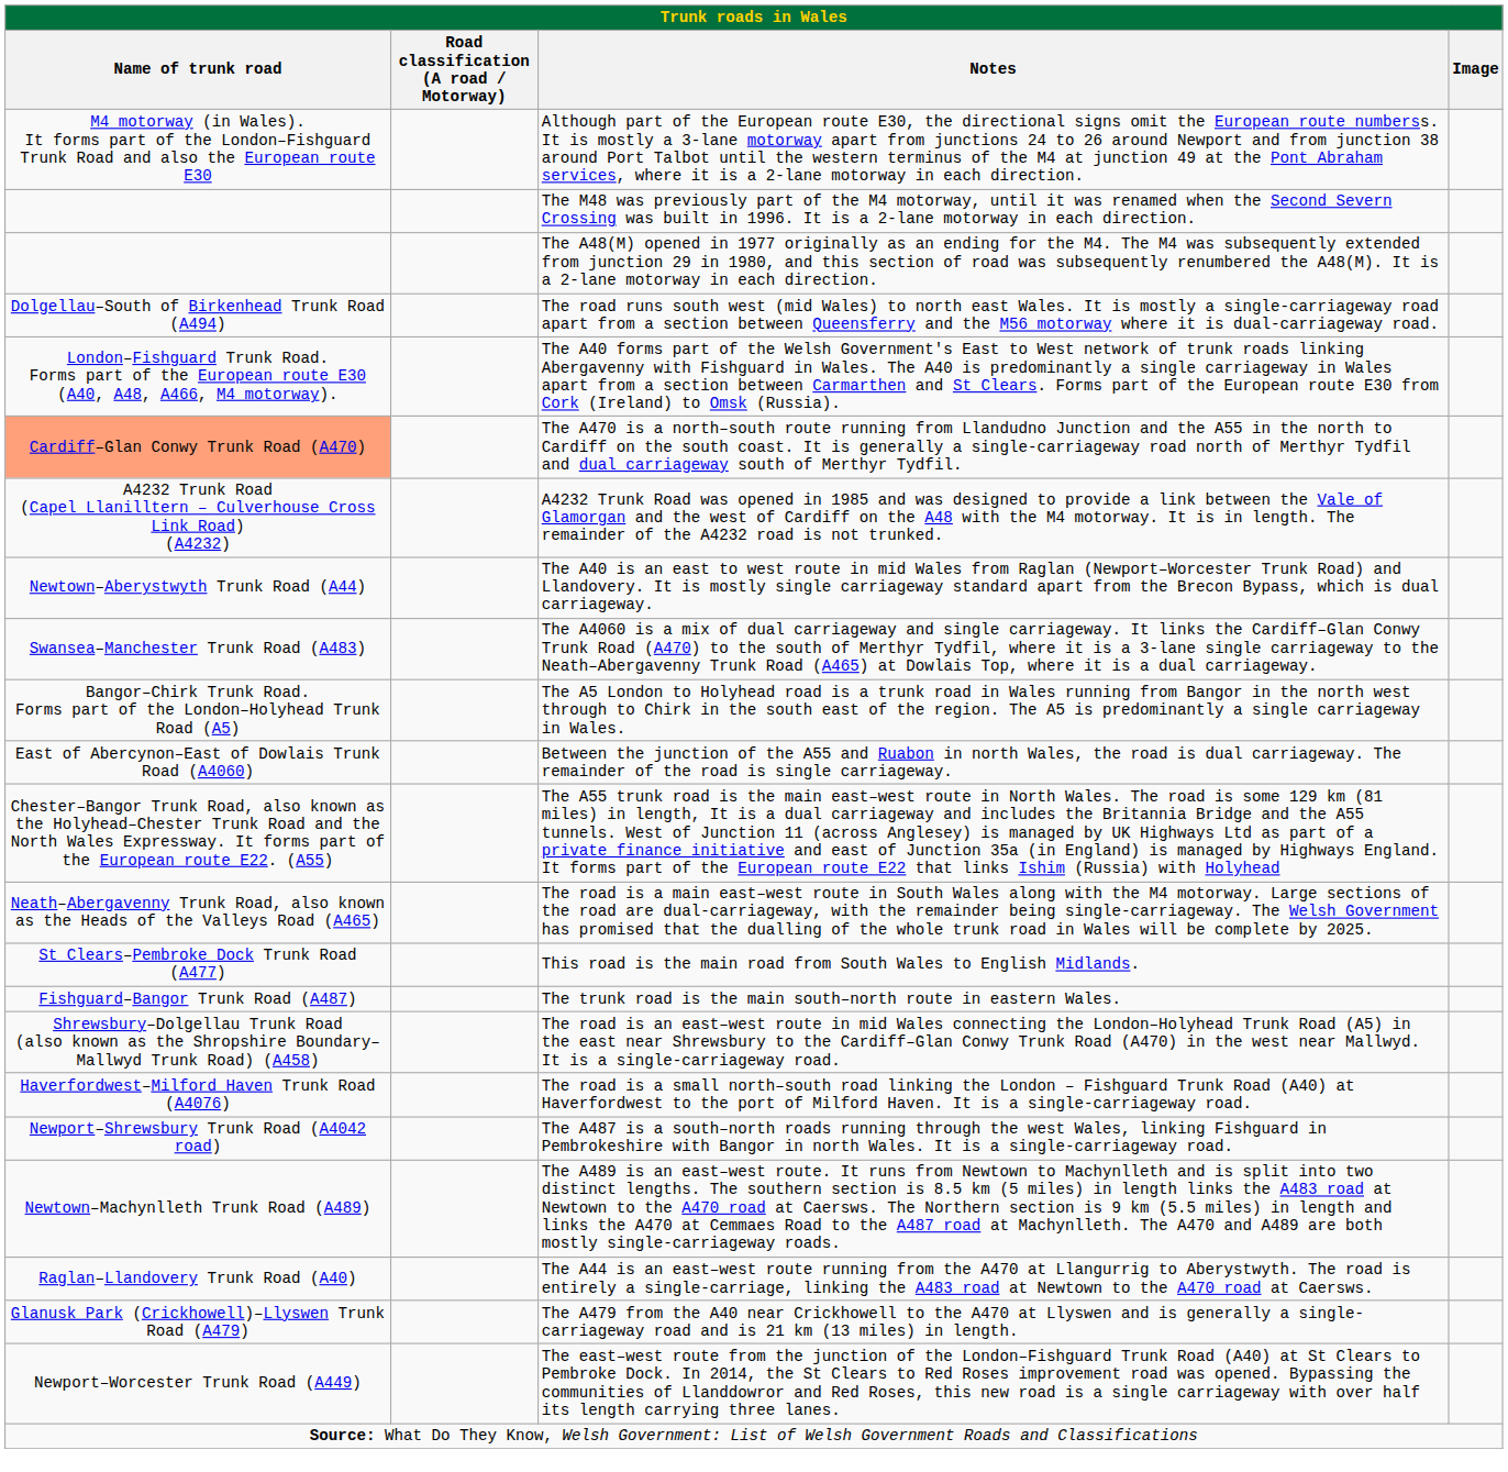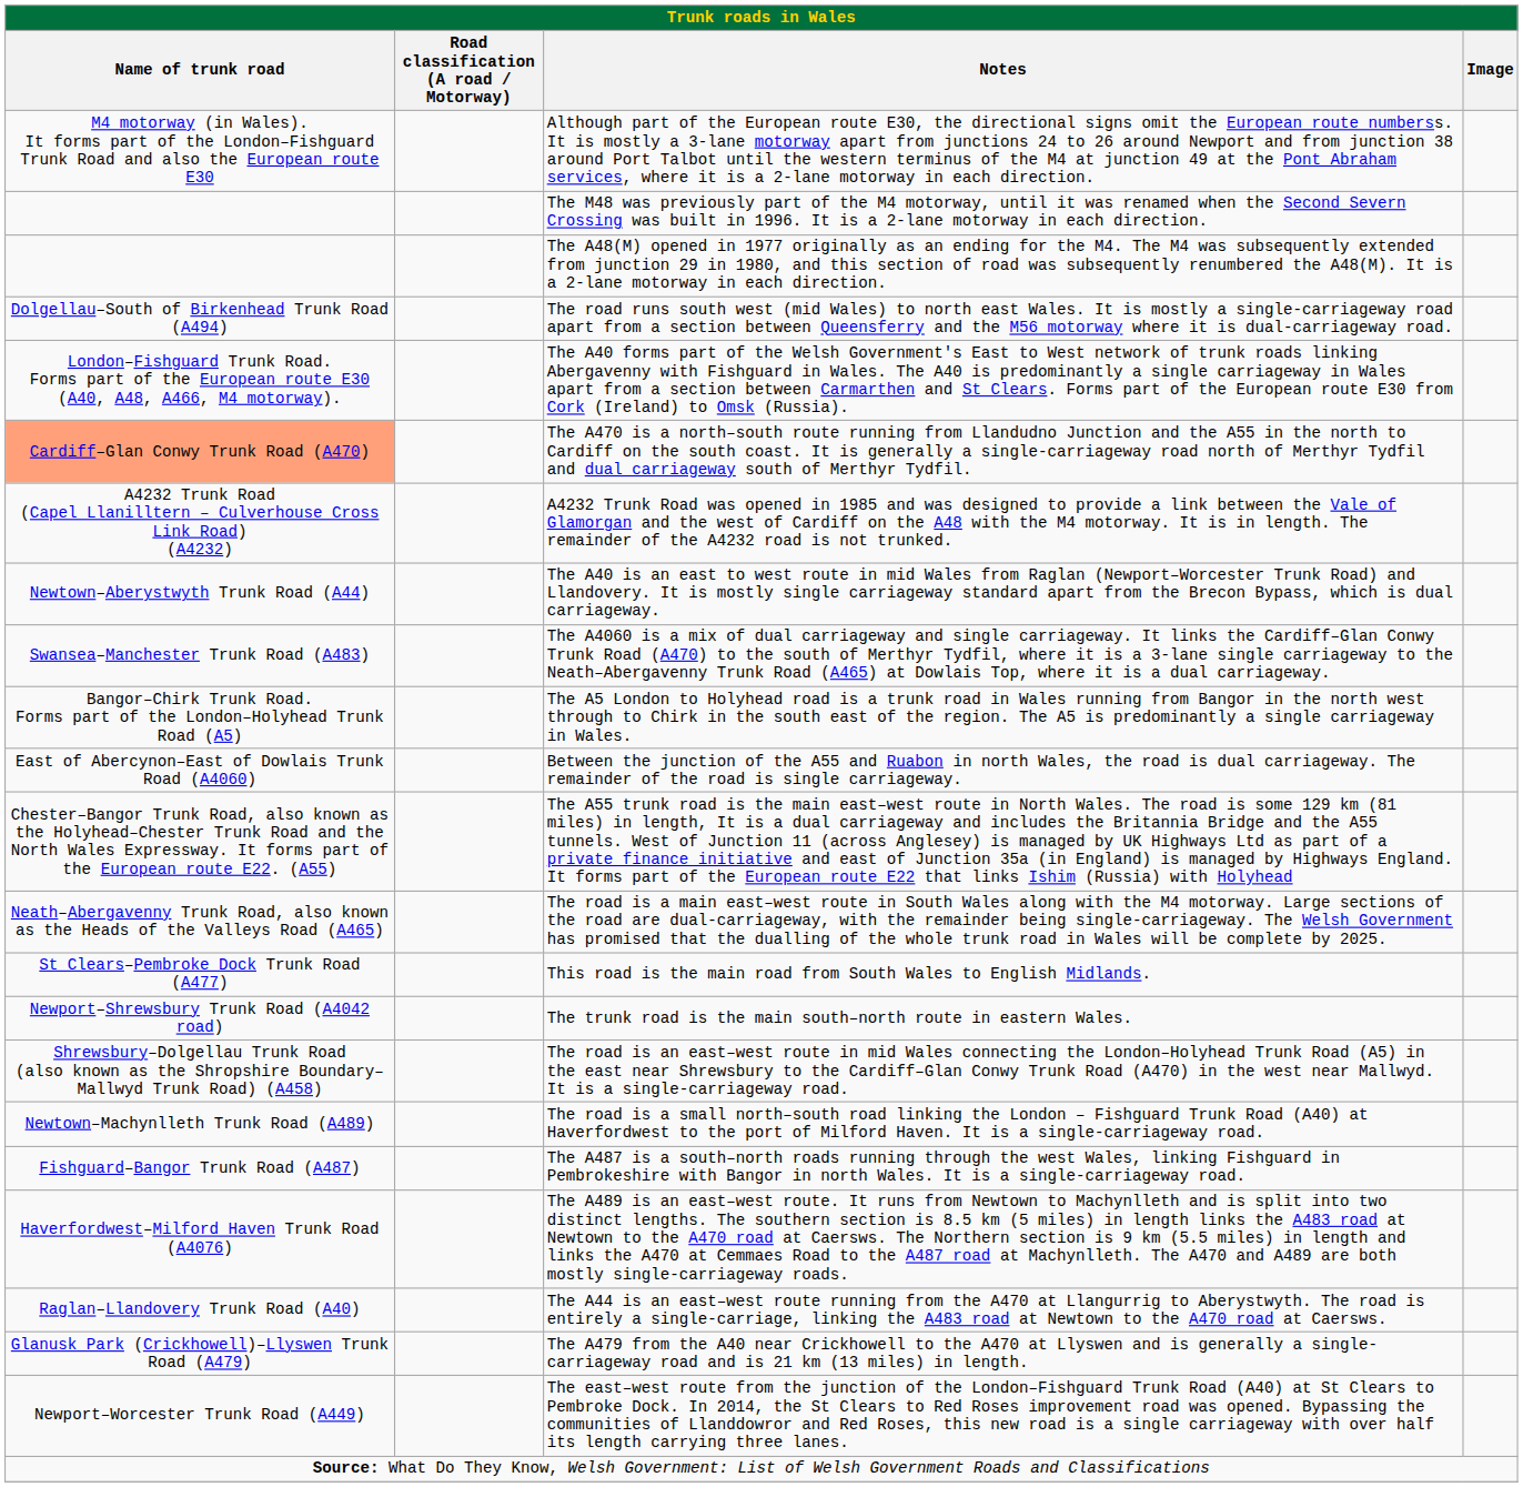row 17 | Name of trunk road: Fishguard–Bangor Trunk Road (A487) -> Newport–Shrewsbury Trunk Road (A4042 road)
row 19 | Name of trunk road: Haverfordwest–Milford Haven Trunk Road (A4076) -> Newtown–Machynlleth Trunk Road (A489)
row 20 | Name of trunk road: Newport–Shrewsbury Trunk Road (A4042 road) -> Fishguard–Bangor Trunk Road (A487)
row 21 | Name of trunk road: Newtown–Machynlleth Trunk Road (A489) -> Haverfordwest–Milford Haven Trunk Road (A4076)
